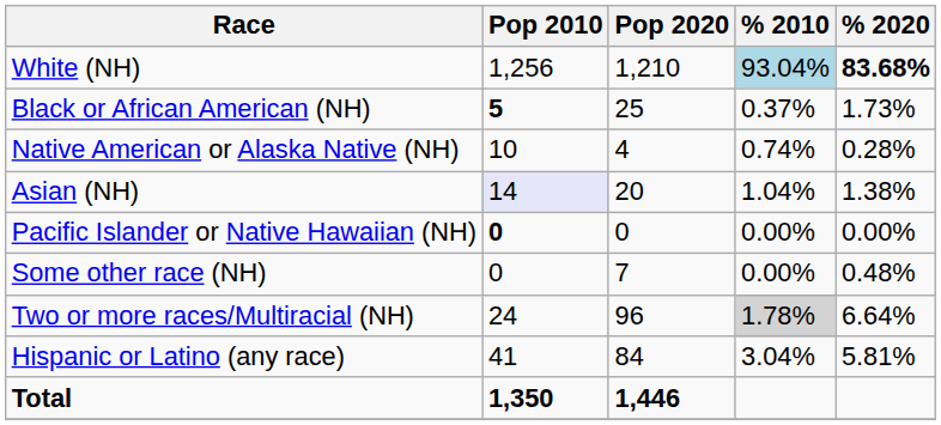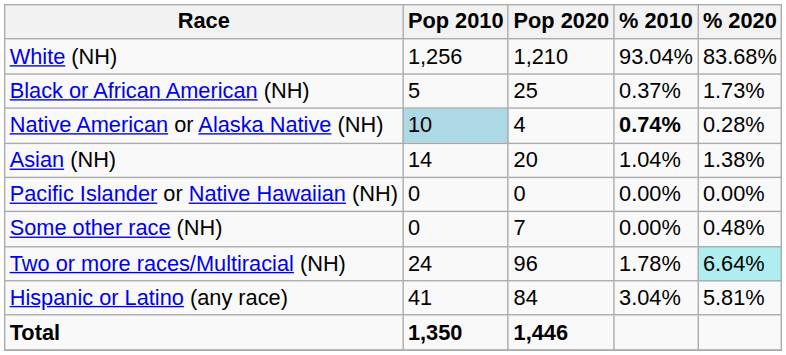White (NH) | % 2010: lightblue background -> no background
White (NH) | % 2020: bold -> normal
Black or African American (NH) | Pop 2010: bold -> normal
Native American or Alaska Native (NH) | Pop 2010: no background -> lightblue background
Native American or Alaska Native (NH) | % 2010: normal -> bold
Asian (NH) | Pop 2010: lavender background -> no background
Pacific Islander or Native Hawaiian (NH) | Pop 2010: bold -> normal
Two or more races/Multiracial (NH) | % 2010: lightgrey background -> no background
Two or more races/Multiracial (NH) | % 2020: no background -> paleturquoise background
